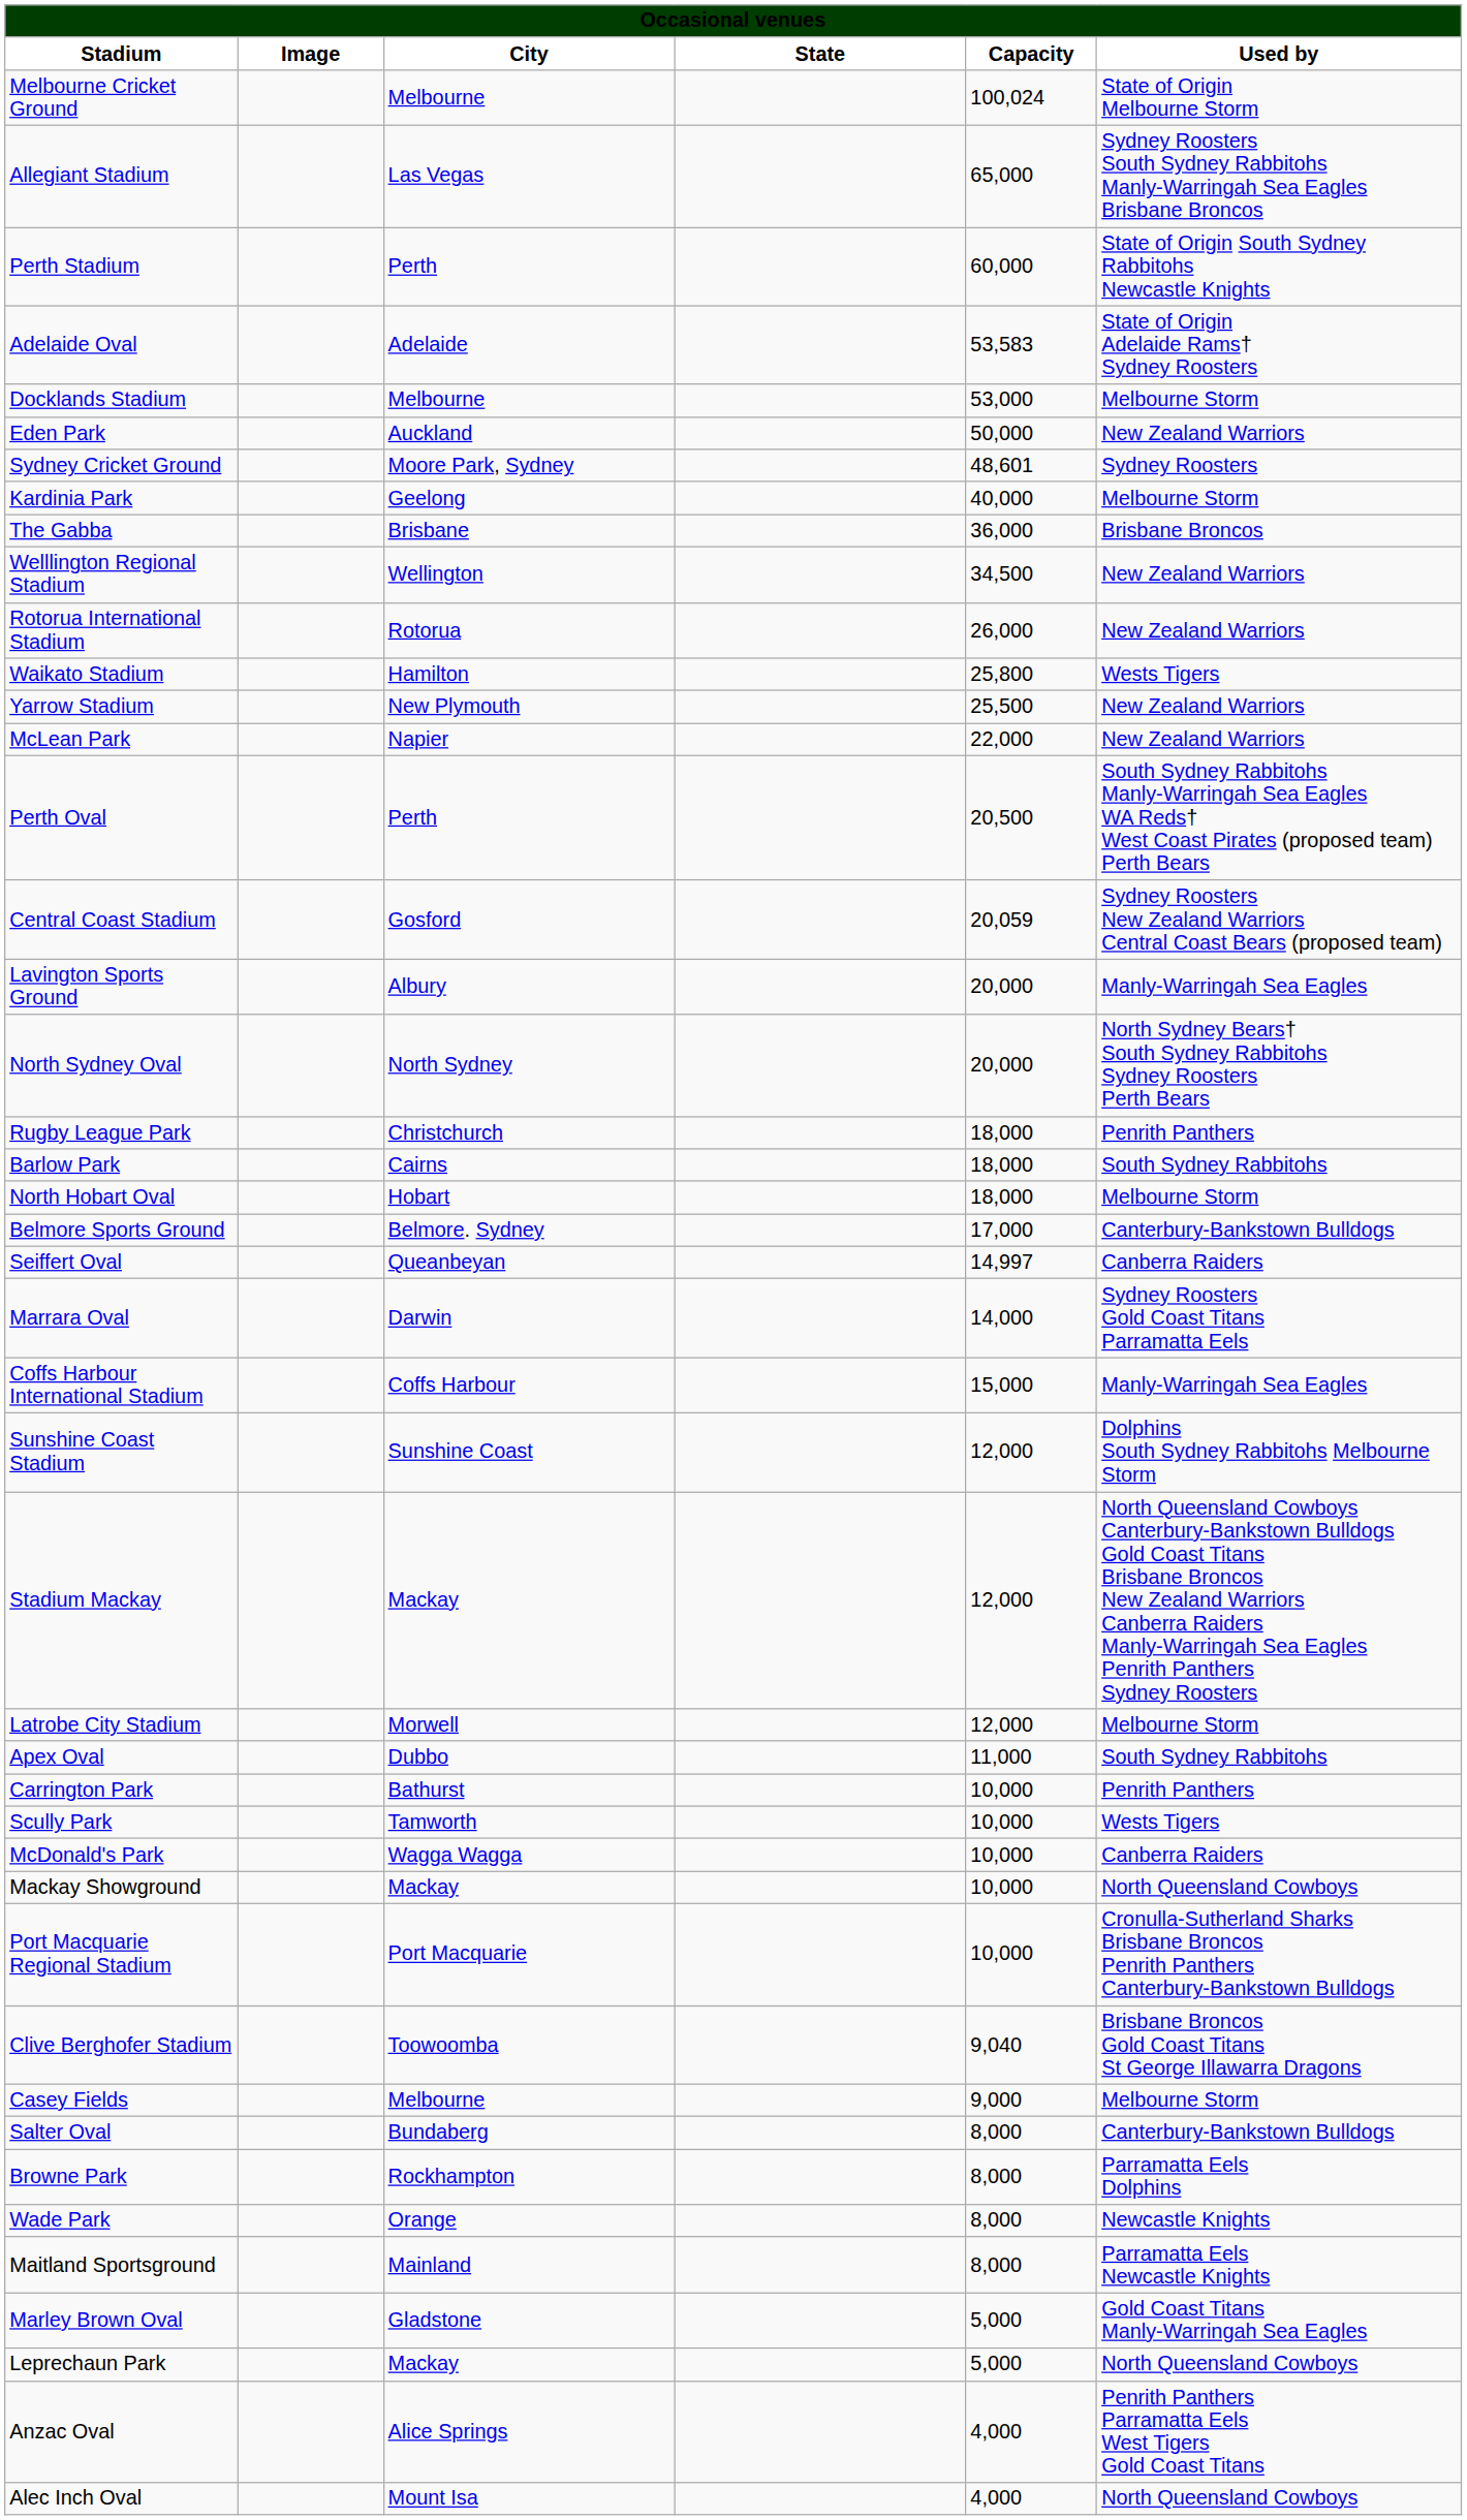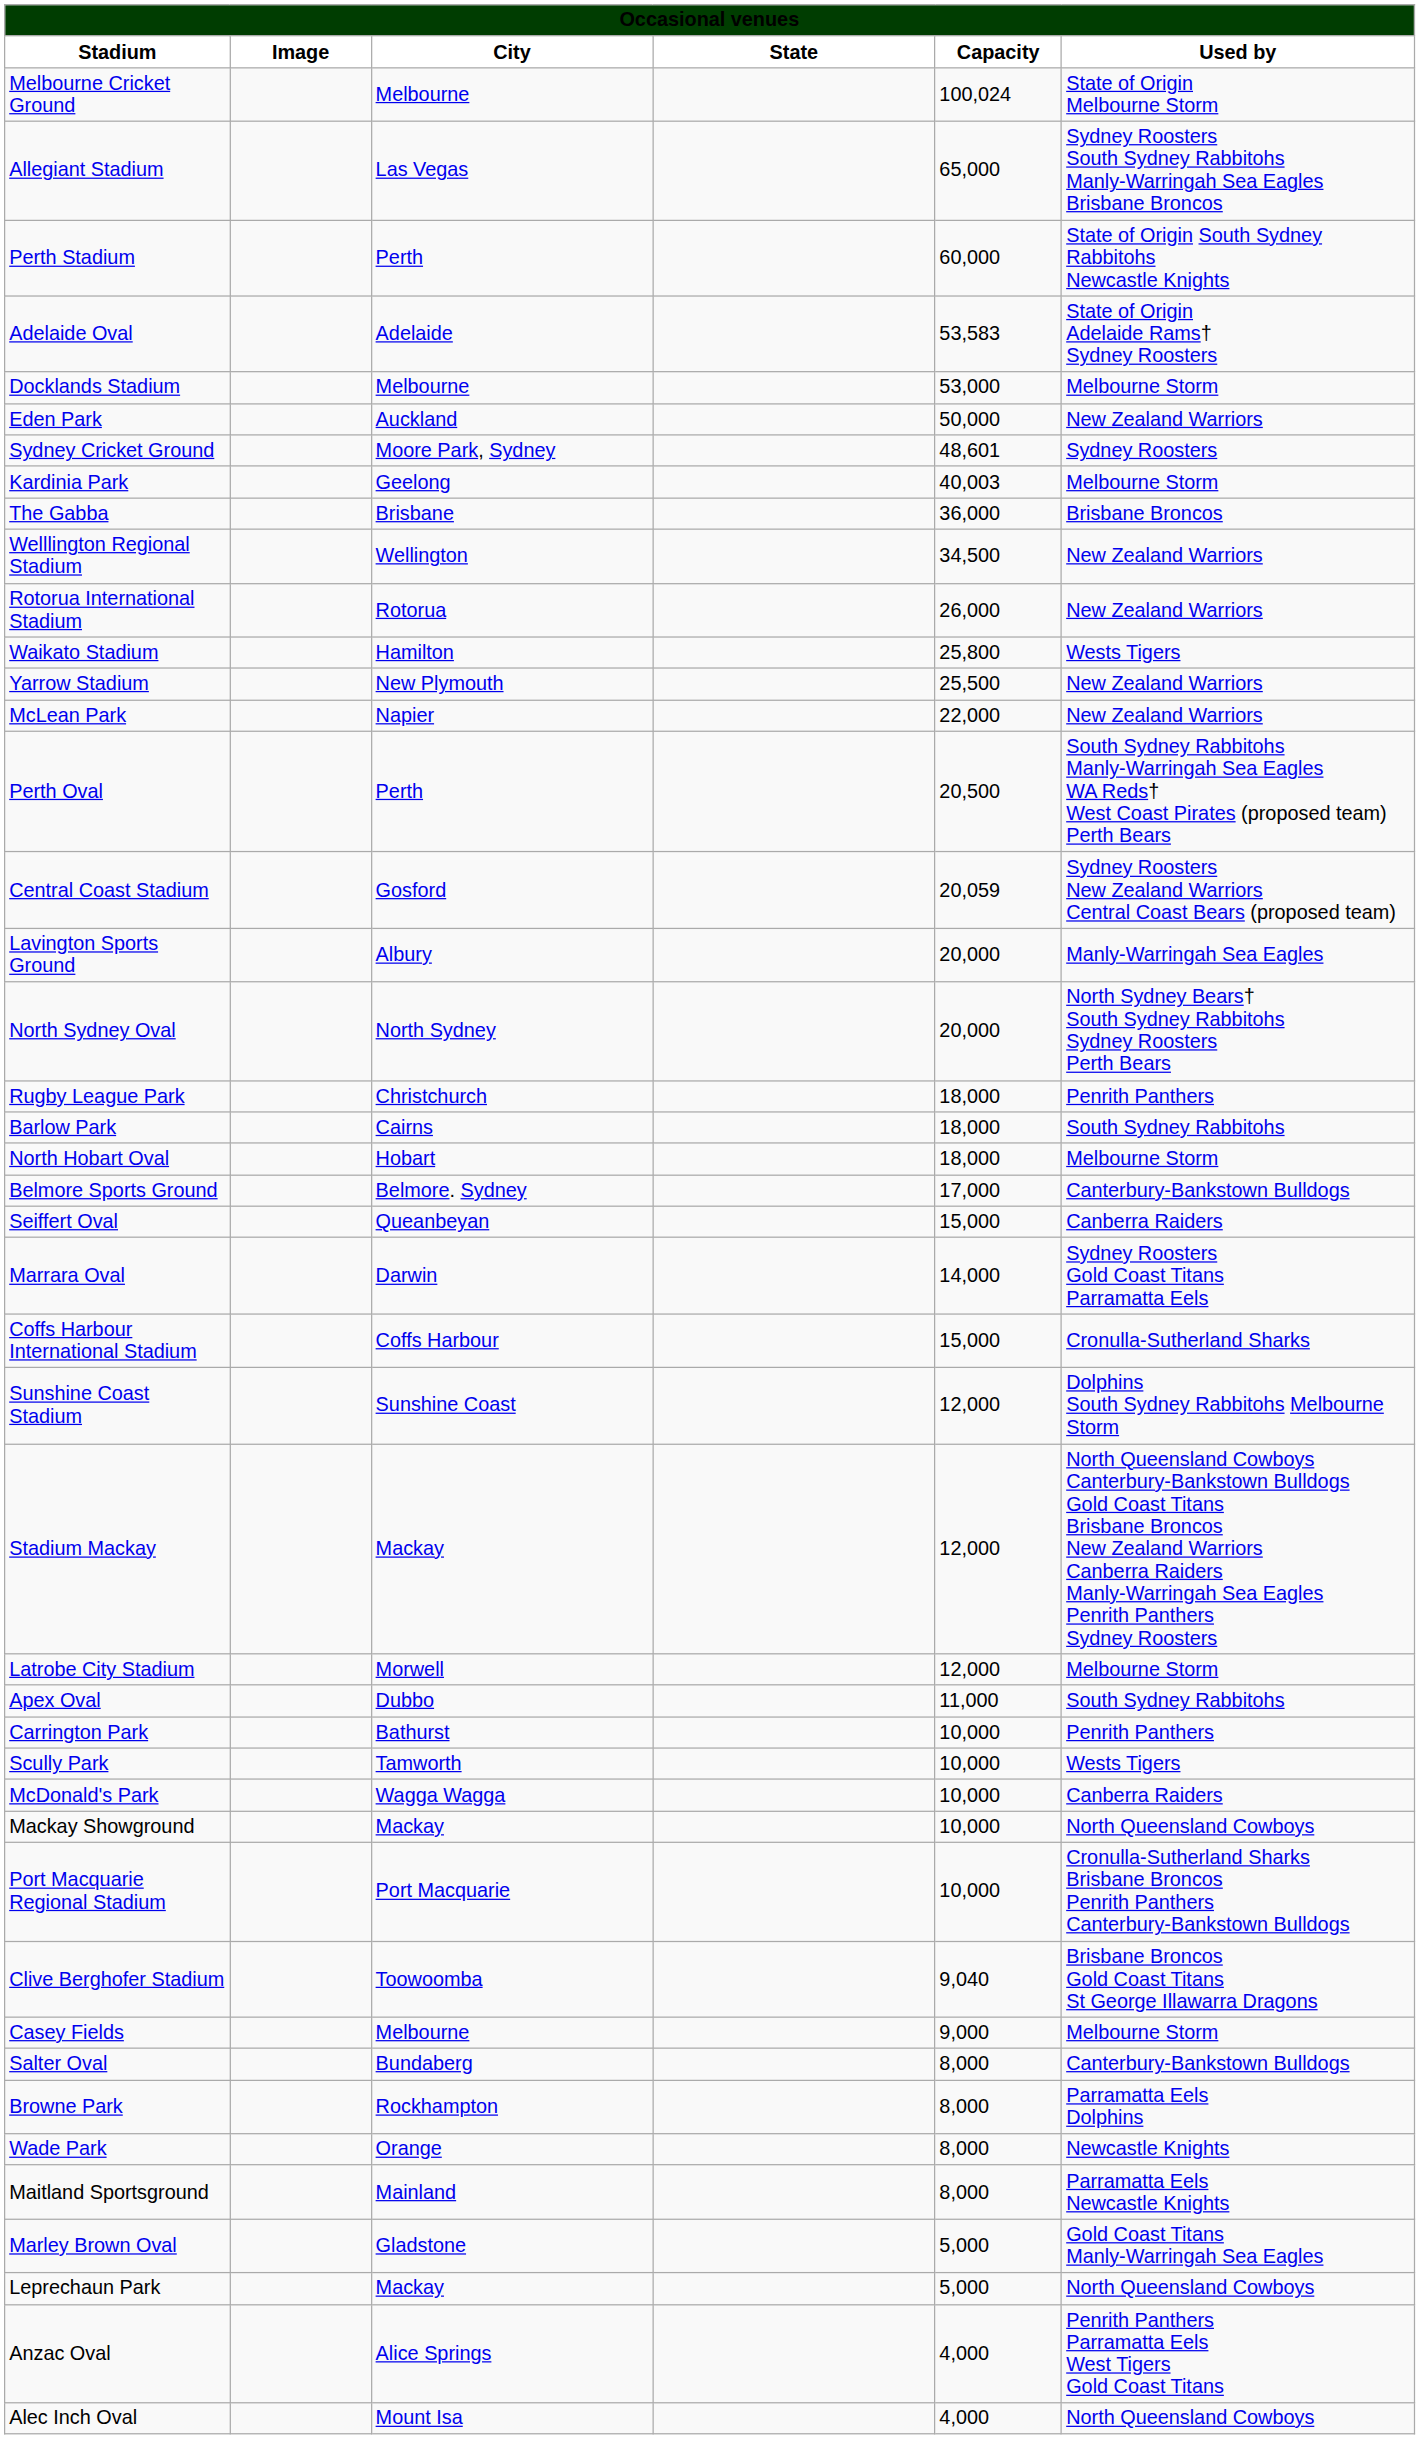Kardinia Park | Capacity: 40,000 -> 40,003
Seiffert Oval | Capacity: 14,997 -> 15,000
Coffs Harbour International Stadium | Used by: Manly-Warringah Sea Eagles -> Cronulla-Sutherland Sharks
